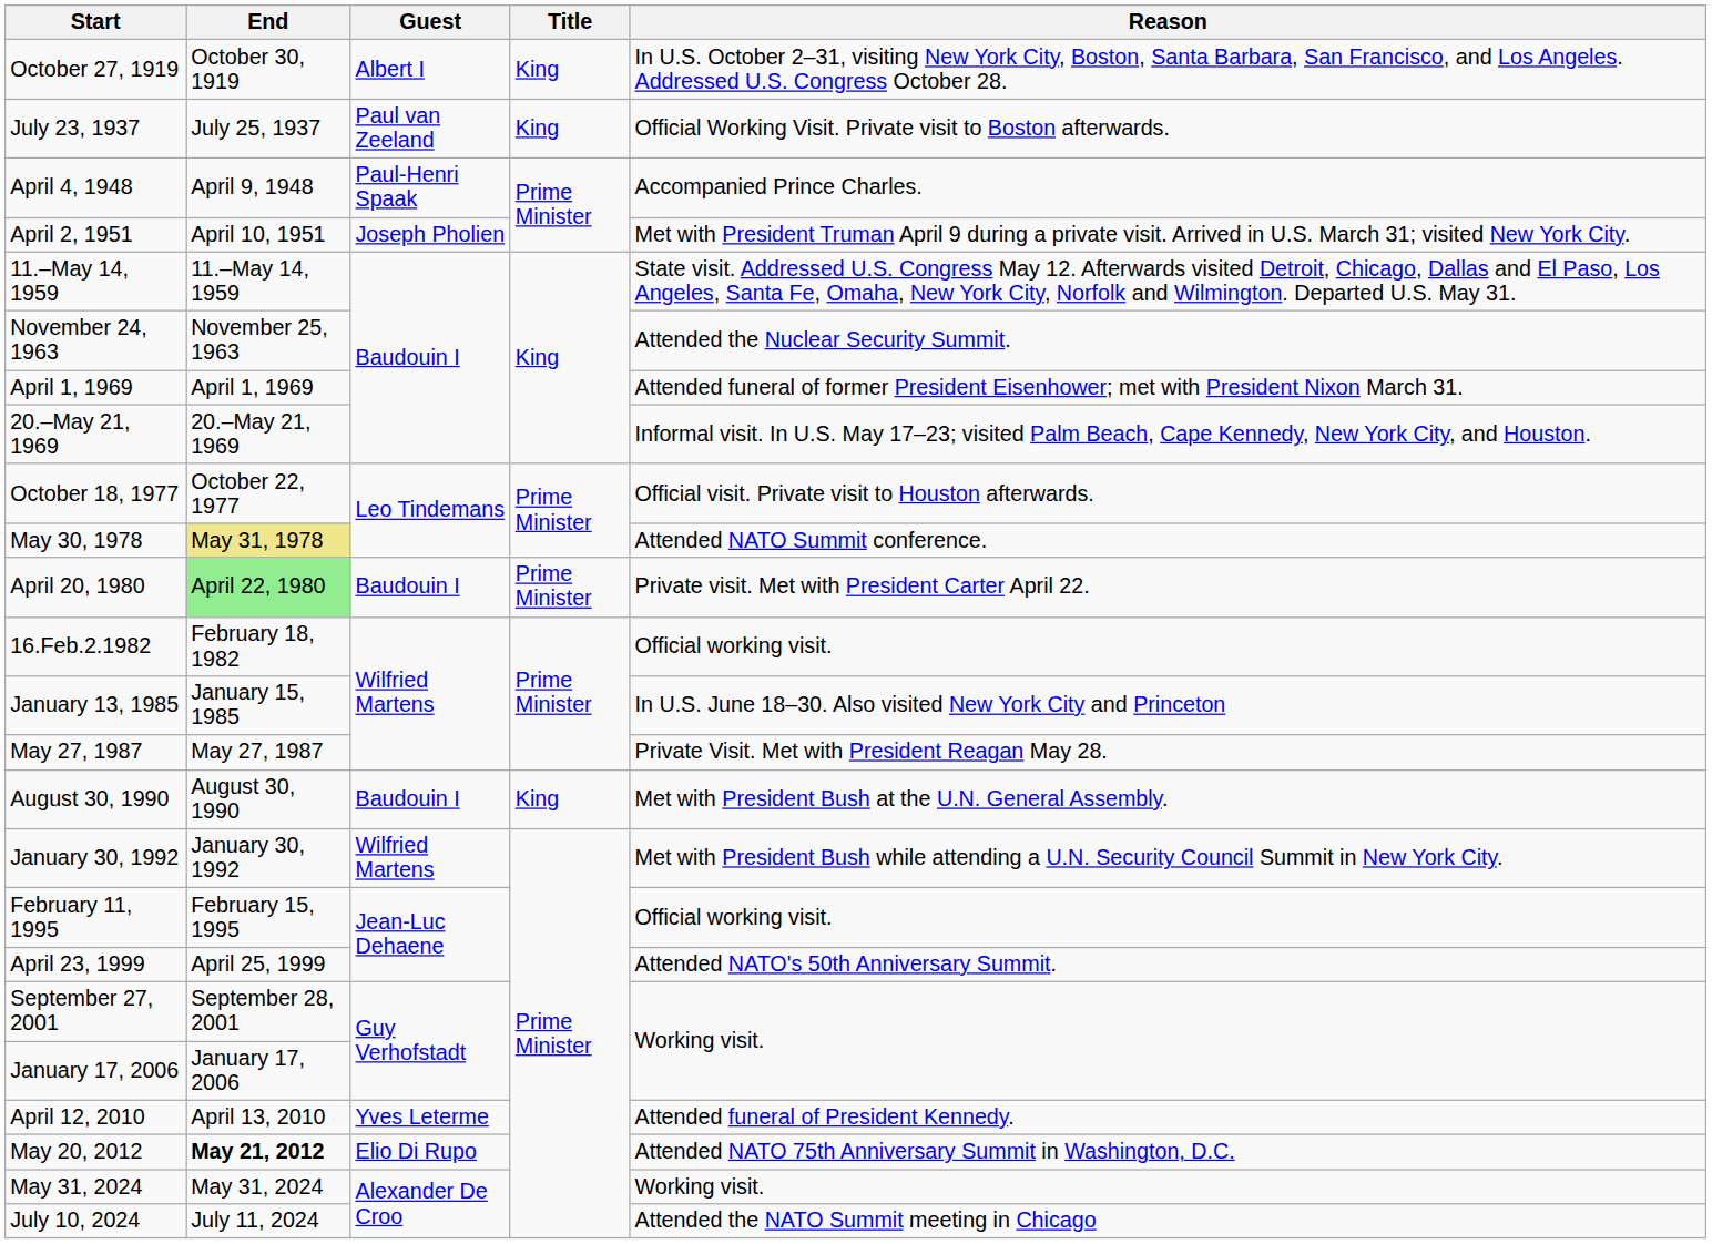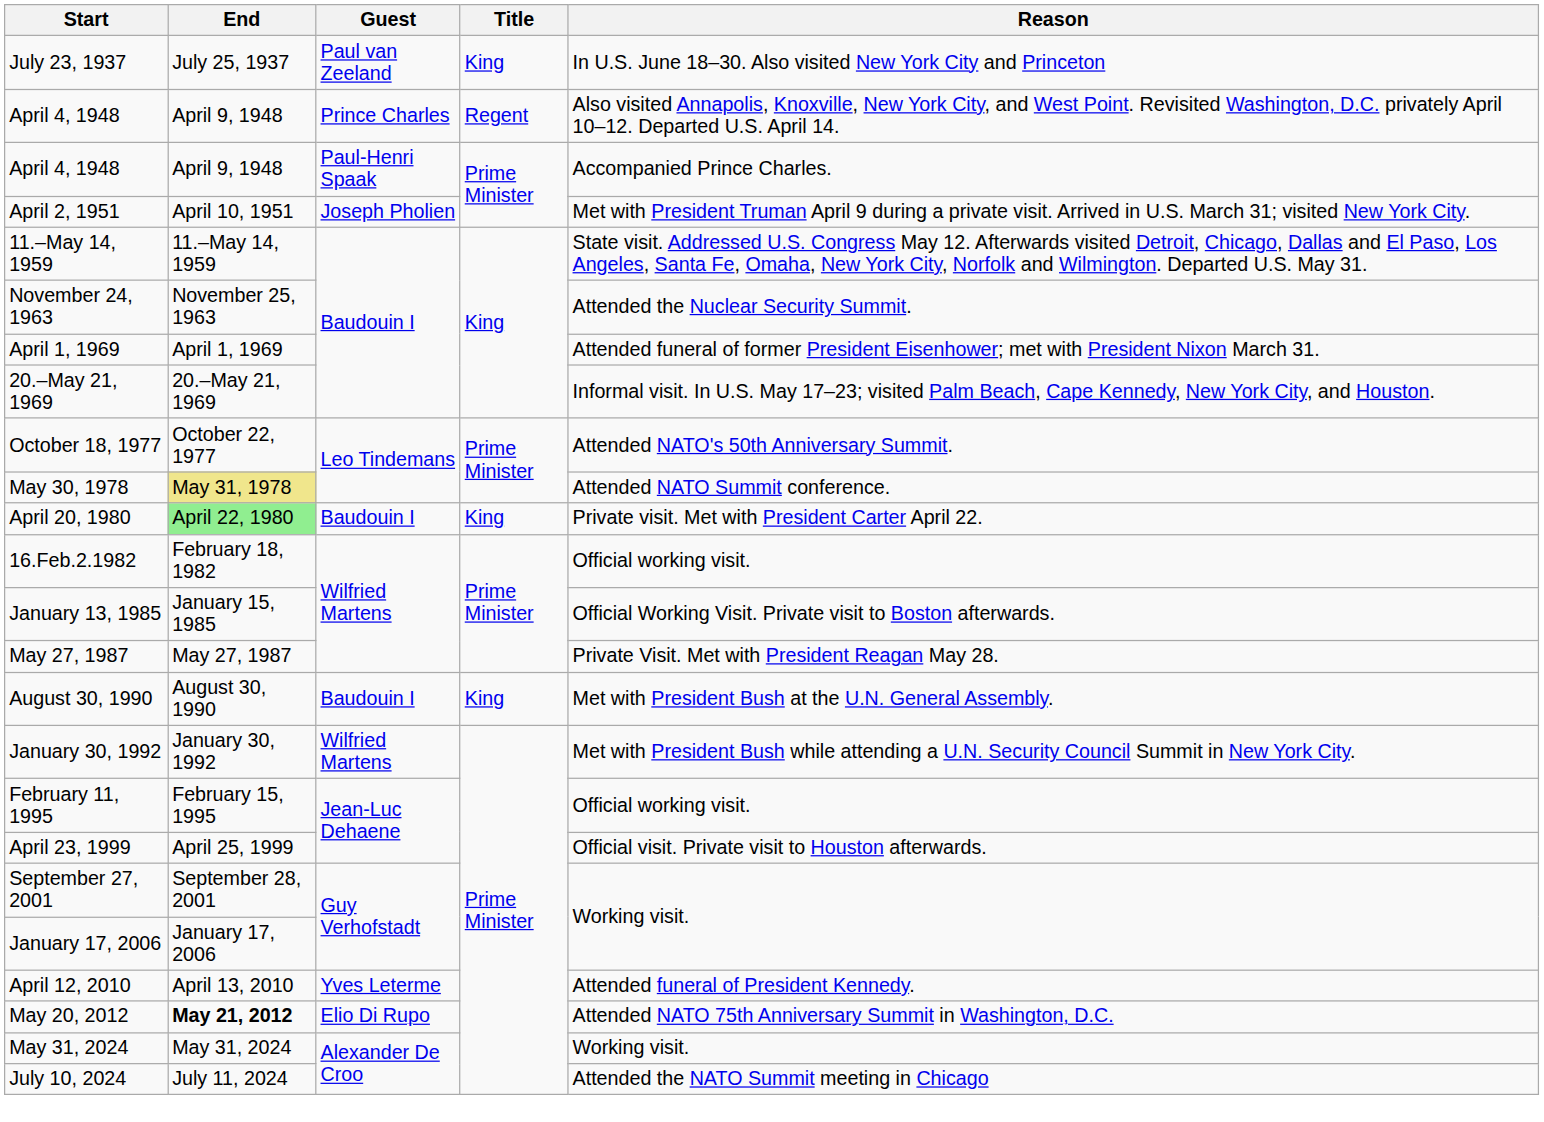- row: October 27, 1919 | October 30, 1919 | Albert I | King | In U.S. October 2–31, visiting New York City, Boston, Santa Barbara, San Francisco, and Los Angeles. Addressed U.S. Congress October 28.
July 23, 1937 | Reason: Official Working Visit. Private visit to Boston afterwards. -> In U.S. June 18–30. Also visited New York City and Princeton
+ row: April 4, 1948 | April 9, 1948 | Prince Charles | Regent | Also visited Annapolis, Knoxville, New York City, and West Point. Revisited Washington, D.C. privately April 10–12. Departed U.S. April 14.
October 18, 1977 | Reason: Official visit. Private visit to Houston afterwards. -> Attended NATO's 50th Anniversary Summit.
April 20, 1980 | Title: Prime Minister -> King
January 13, 1985 | Reason: In U.S. June 18–30. Also visited New York City and Princeton -> Official Working Visit. Private visit to Boston afterwards.
April 23, 1999 | Reason: Attended NATO's 50th Anniversary Summit. -> Official visit. Private visit to Houston afterwards.
